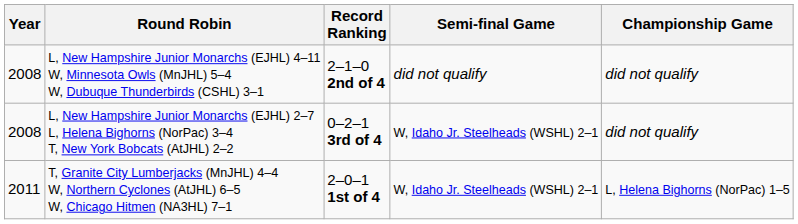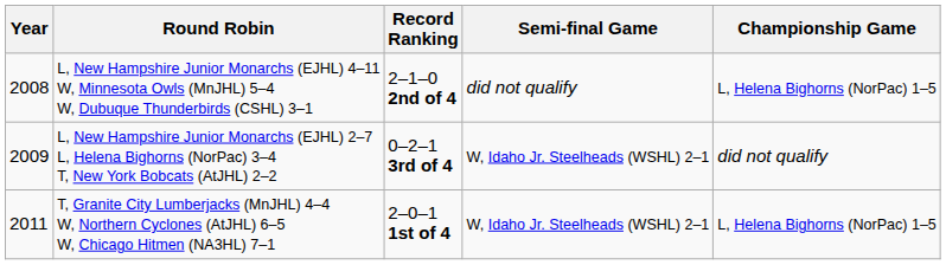row 2 | Championship Game: did not qualify -> L, Helena Bighorns (NorPac) 1–5
row 3 | Year: 2008 -> 2009
